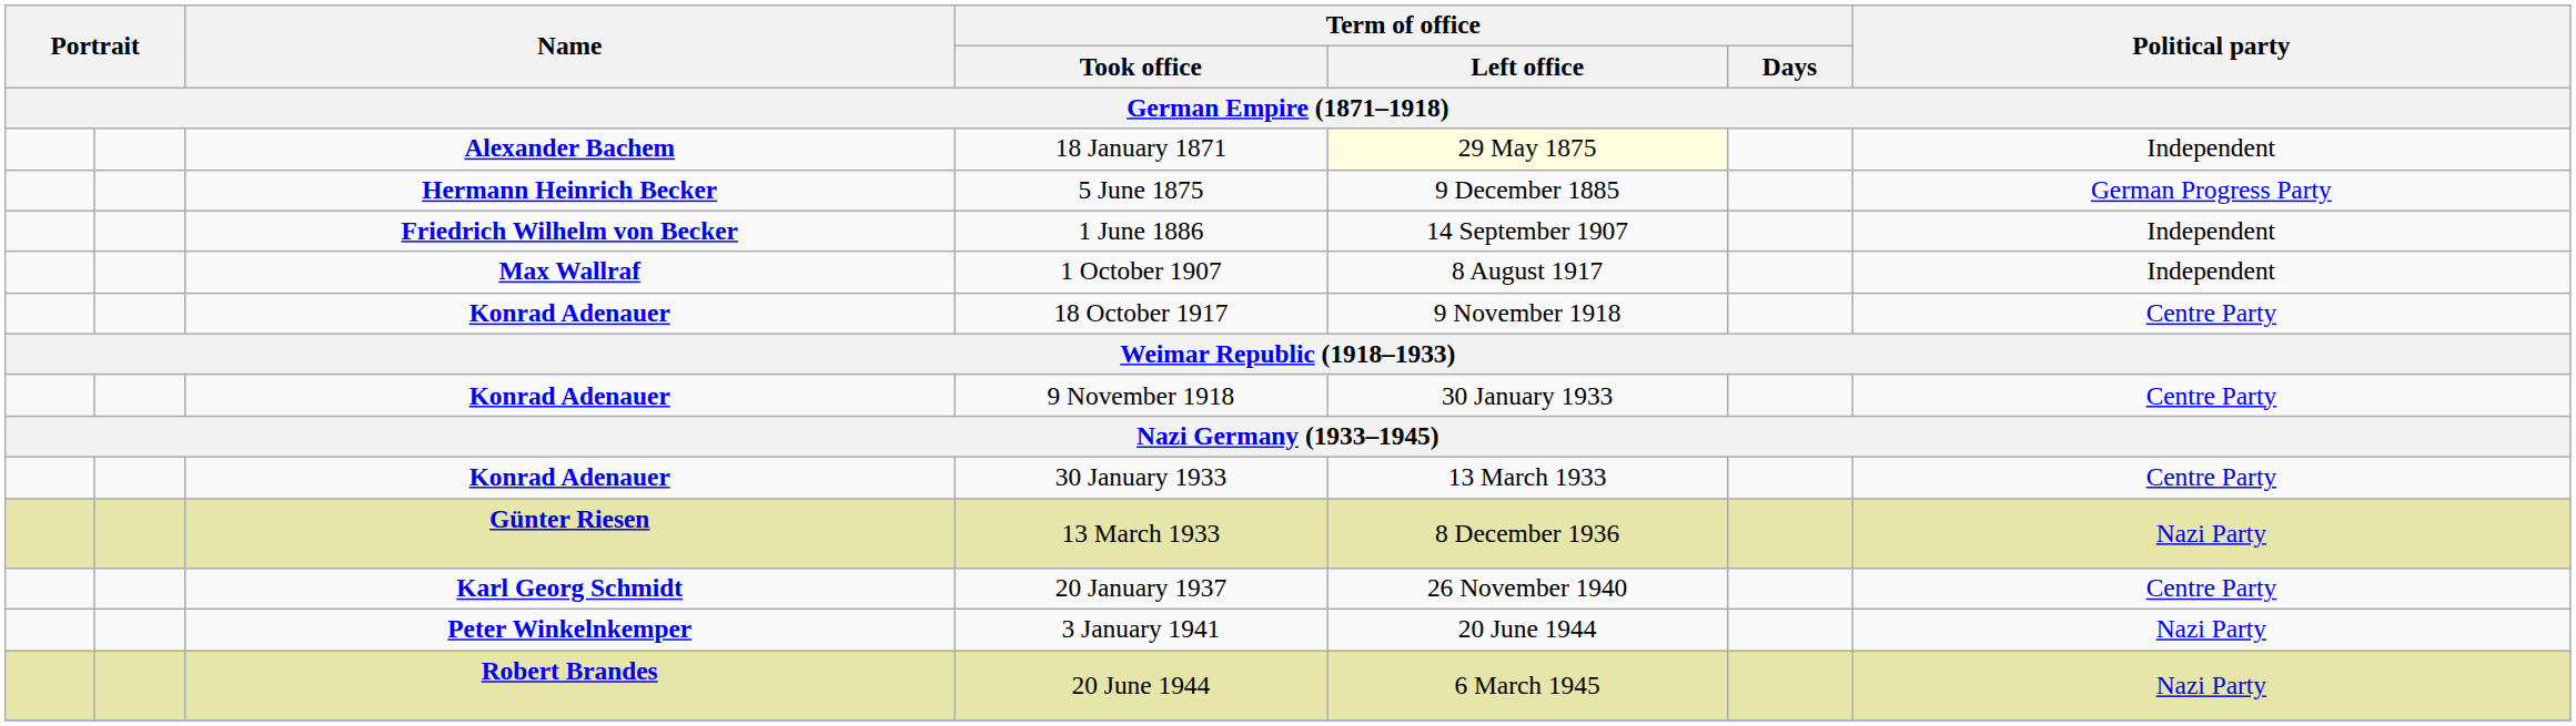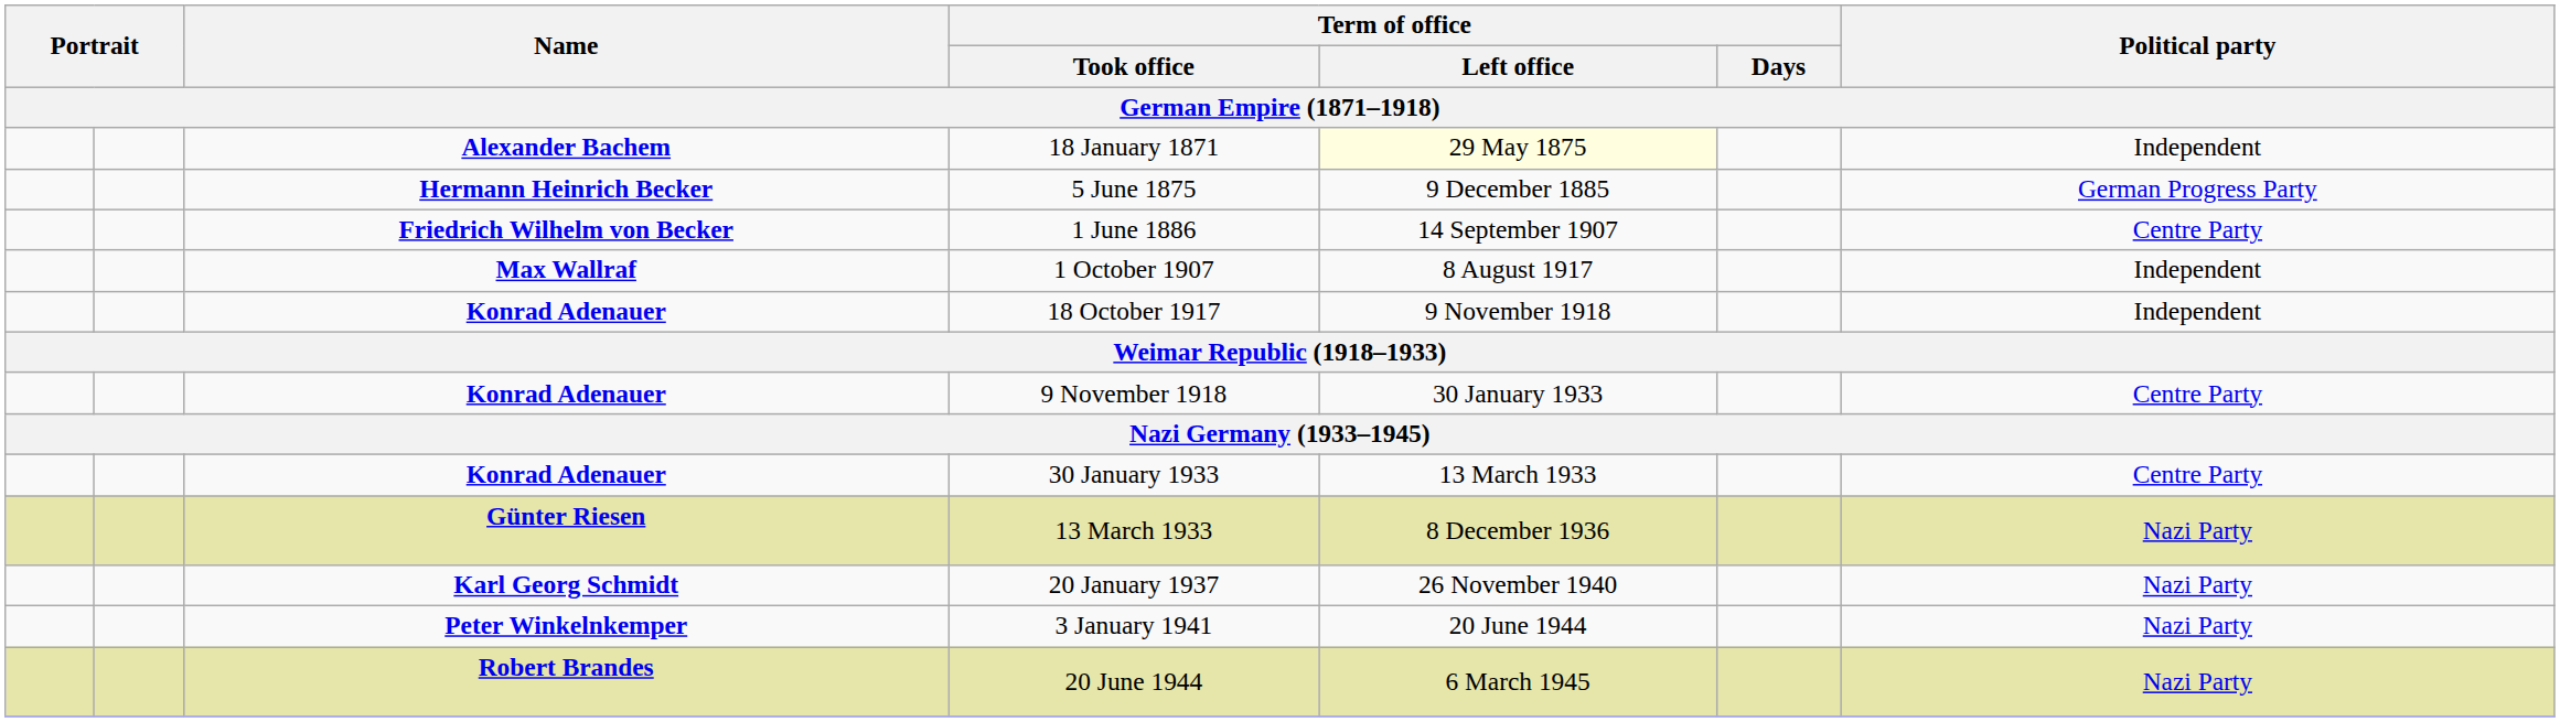1 June 1886 | Political party: Independent -> Centre Party
18 October 1917 | Political party: Centre Party -> Independent
20 January 1937 | Political party: Centre Party -> Nazi Party
